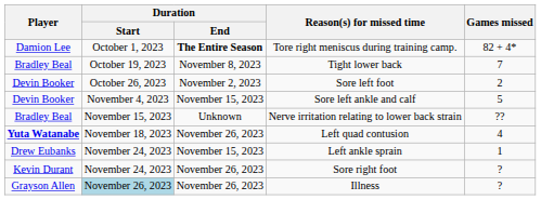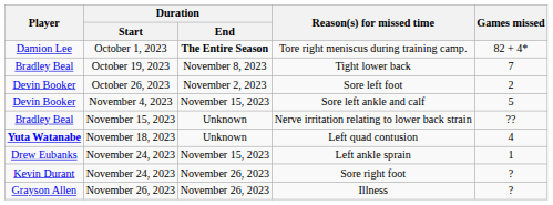Left quad contusion | Duration / End: November 26, 2023 -> Unknown
Illness | Duration / Start: lightblue background -> no background
